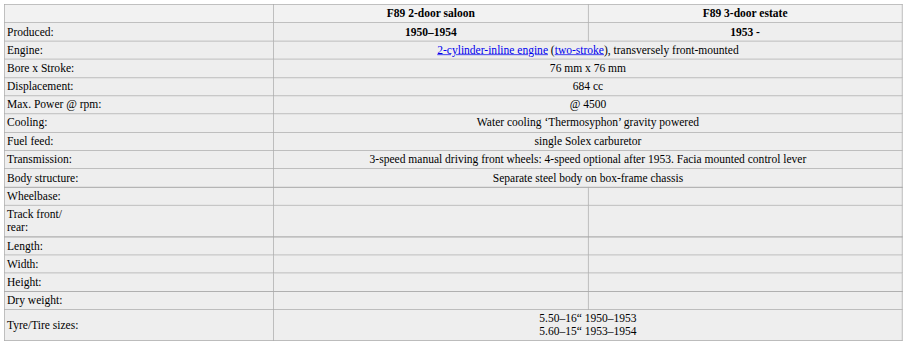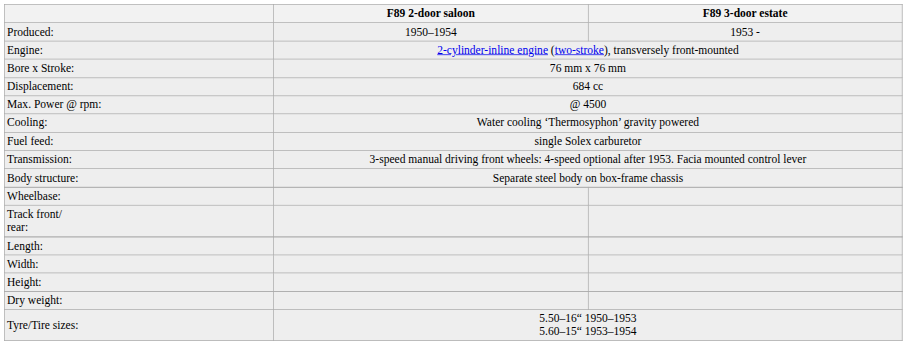Produced: | F89 2-door saloon: bold -> normal
Produced: | F89 3-door estate: bold -> normal
